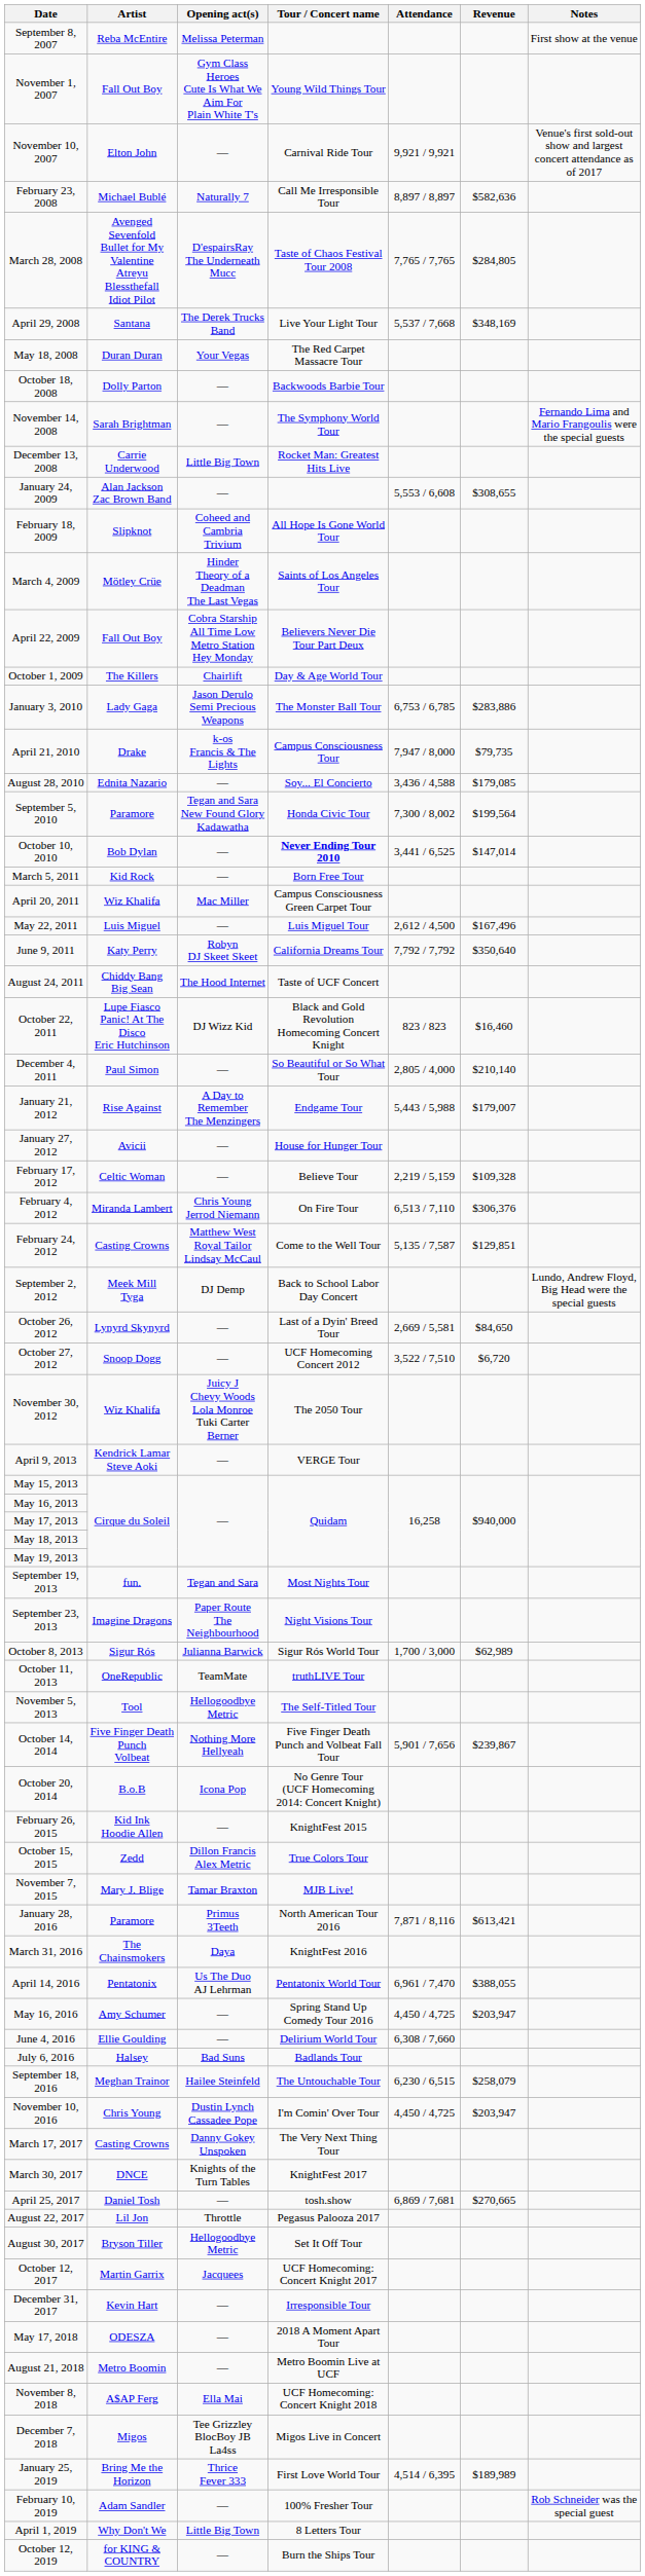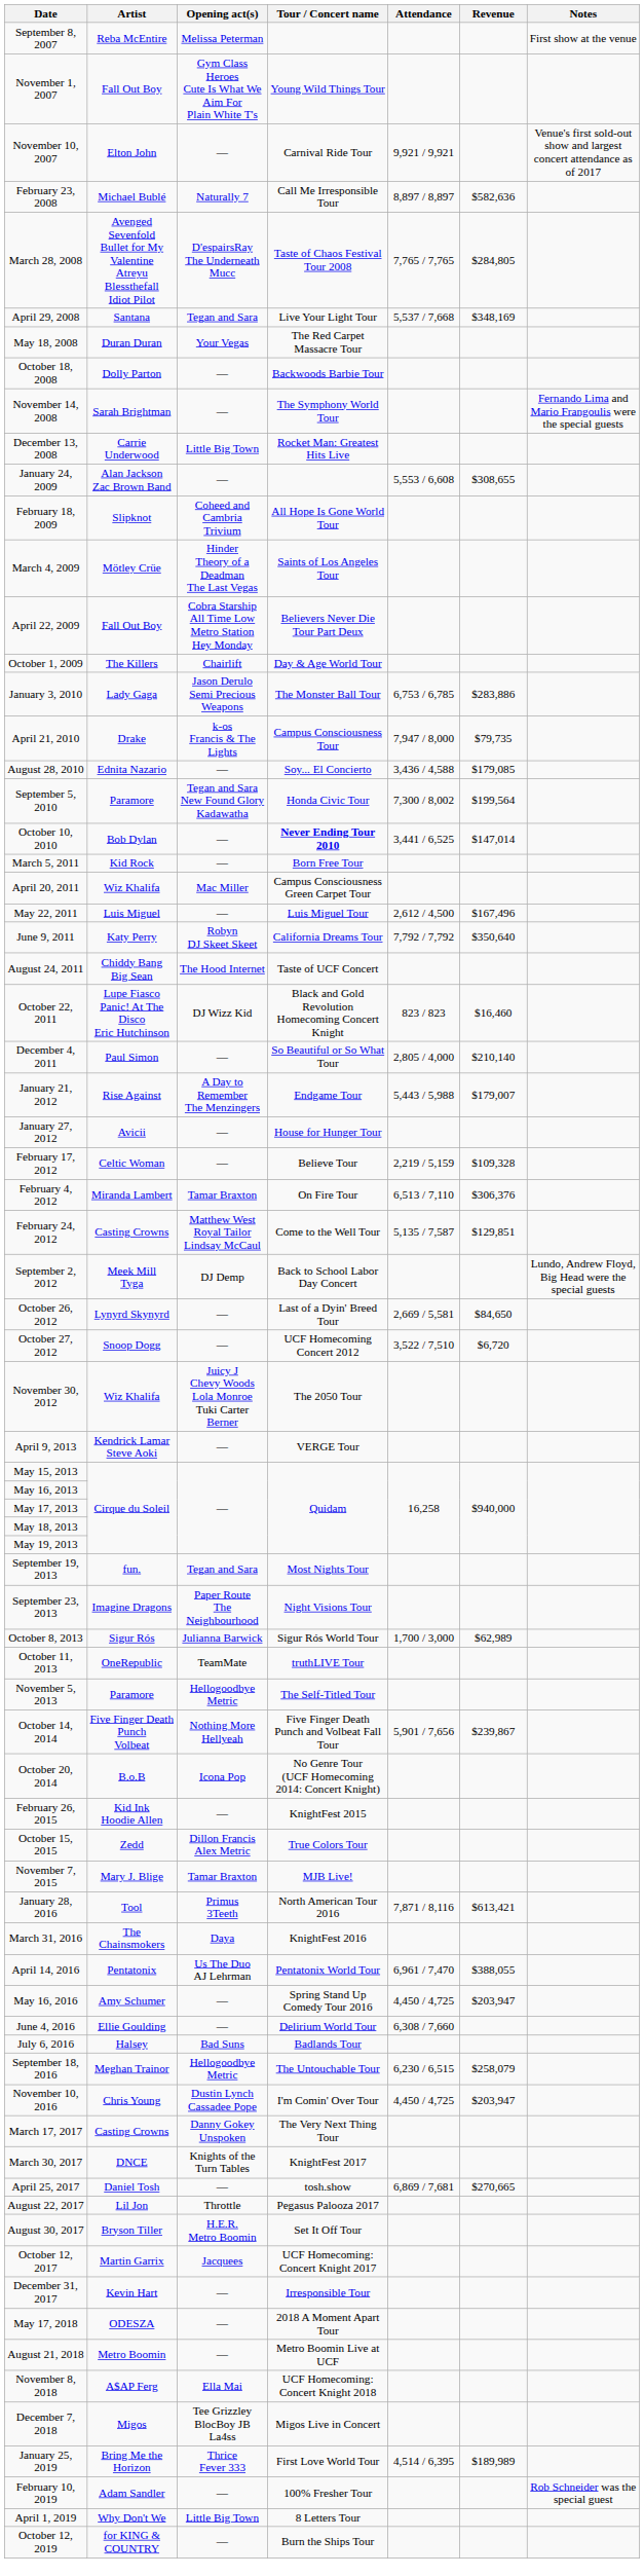April 29, 2008 | Opening act(s): The Derek Trucks Band -> Tegan and Sara
February 4, 2012 | Opening act(s): Chris Young Jerrod Niemann -> Tamar Braxton
November 5, 2013 | Artist: Tool -> Paramore
January 28, 2016 | Artist: Paramore -> Tool
September 18, 2016 | Opening act(s): Hailee Steinfeld -> Hellogoodbye Metric
August 30, 2017 | Opening act(s): Hellogoodbye Metric -> H.E.R. Metro Boomin
